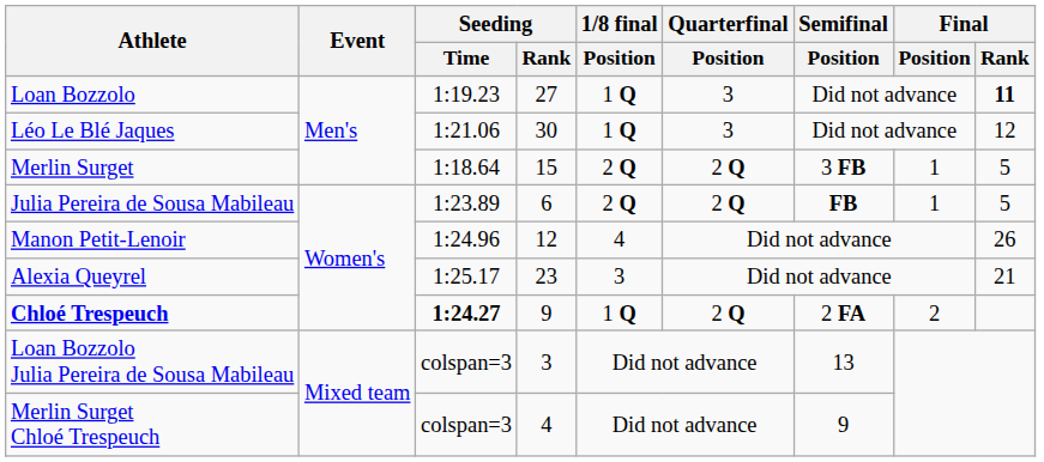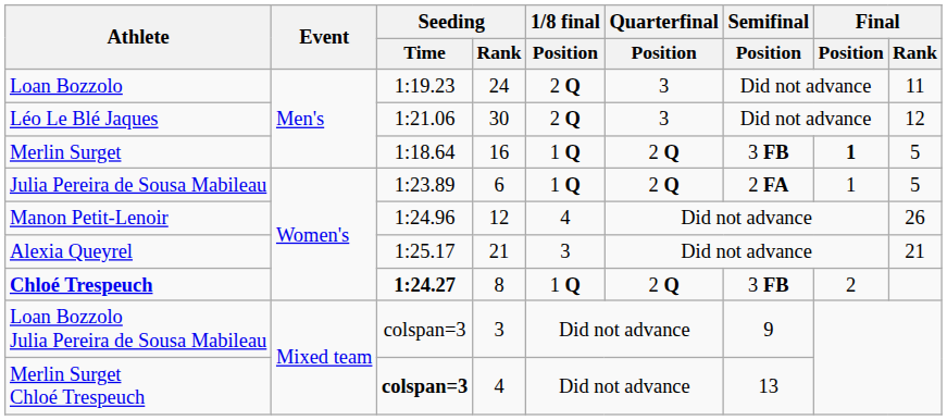Loan Bozzolo | Seeding / Rank: 27 -> 24
Loan Bozzolo | 1/8 final / Position: 1 Q -> 2 Q
Loan Bozzolo | Final / Rank: bold -> normal
Léo Le Blé Jaques | 1/8 final / Position: 1 Q -> 2 Q
Merlin Surget | Seeding / Rank: 15 -> 16
Merlin Surget | 1/8 final / Position: 2 Q -> 1 Q
Merlin Surget | Final / Position: normal -> bold
Julia Pereira de Sousa Mabileau | 1/8 final / Position: 2 Q -> 1 Q
Julia Pereira de Sousa Mabileau | Semifinal / Position: FB -> 2 FA
Alexia Queyrel | Seeding / Rank: 23 -> 21
Chloé Trespeuch | Seeding / Rank: 9 -> 8
Chloé Trespeuch | Semifinal / Position: 2 FA -> 3 FB
Loan Bozzolo Julia Pereira de Sousa Mabileau | Semifinal / Position: 13 -> 9
Merlin Surget Chloé Trespeuch | Seeding / Time: normal -> bold
Merlin Surget Chloé Trespeuch | Semifinal / Position: 9 -> 13
